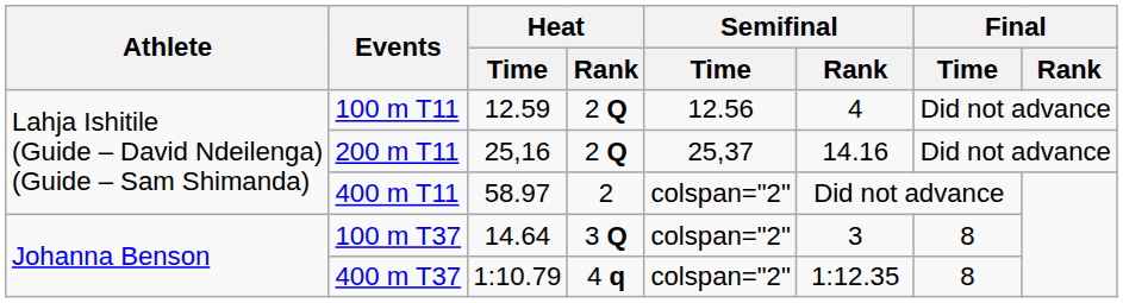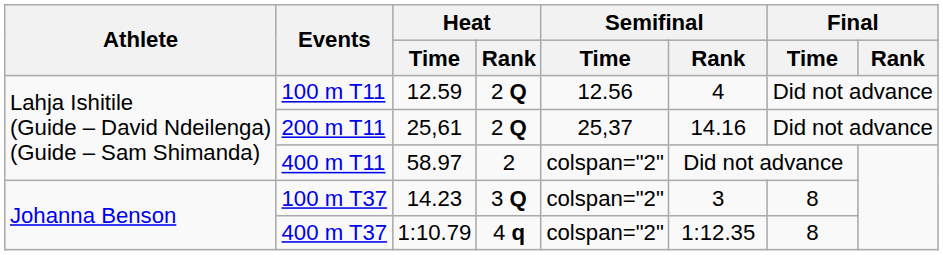200 m T11 | Heat / Time: 25,16 -> 25,61
100 m T37 | Heat / Time: 14.64 -> 14.23
